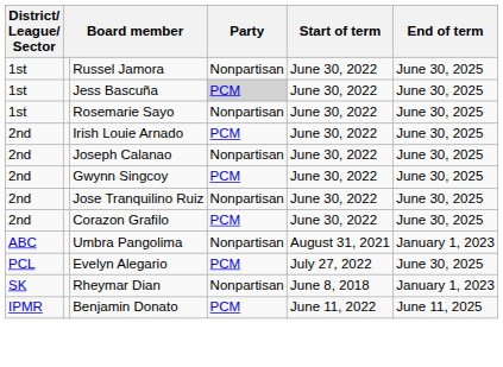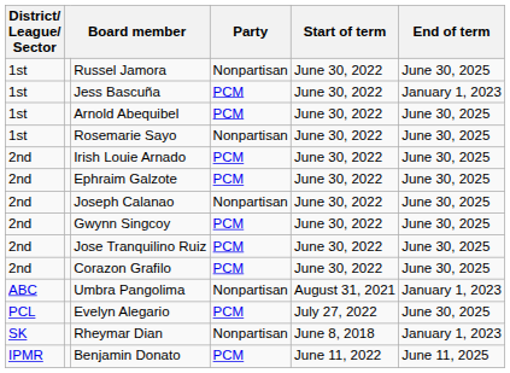Jess Bascuña | Party: lightgrey background -> no background
Jess Bascuña | End of term: June 30, 2025 -> January 1, 2023
+ row: 1st | Arnold Abequibel | PCM | June 30, 2022 | June 30, 2025
+ row: 2nd | Ephraim Galzote | PCM | June 30, 2022 | June 30, 2025
Jose Tranquilino Ruiz | Party: Nonpartisan -> PCM
